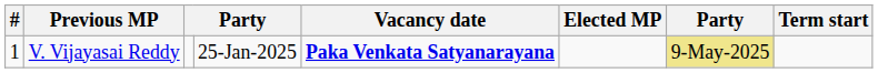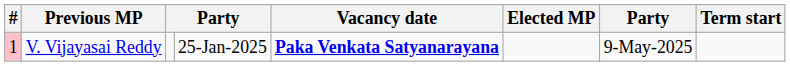V. Vijayasai Reddy | #: no background -> pink background
V. Vijayasai Reddy | column 7: khaki background -> no background
